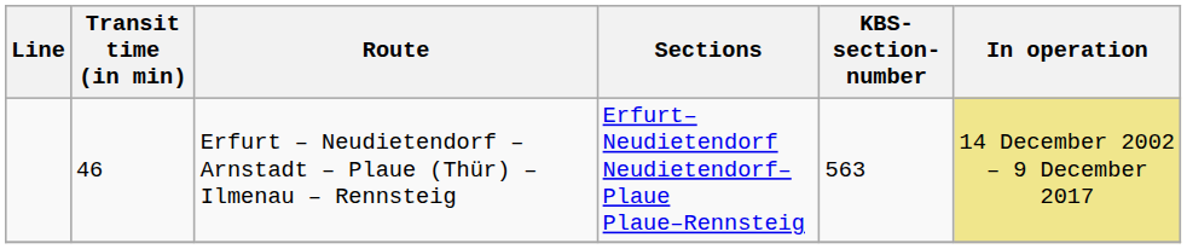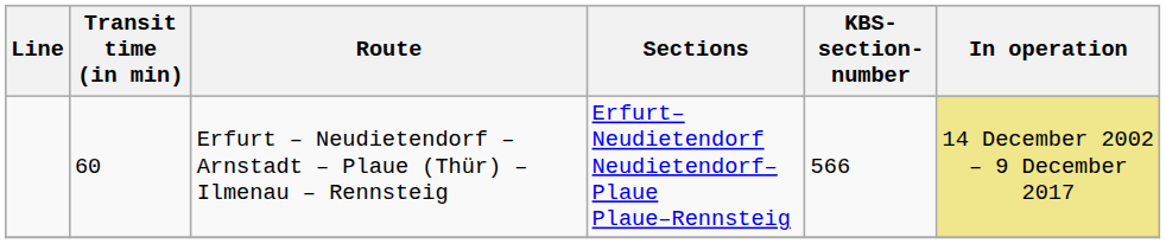row 2 | Transit time (in min): 46 -> 60
row 2 | KBS-section- number: 563 -> 566
